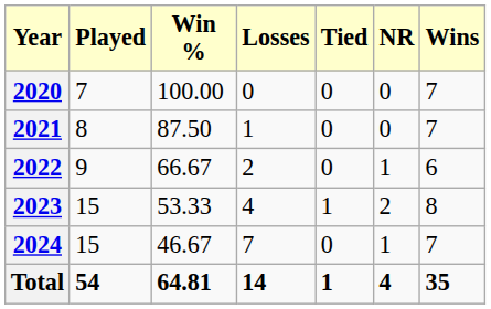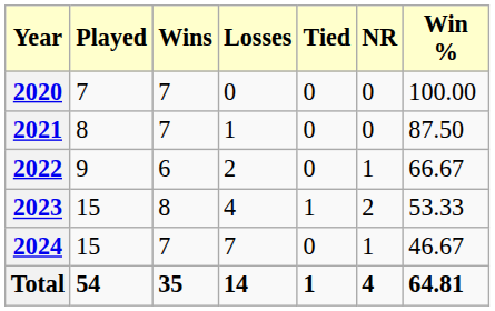columns swapped: Wins <-> Win %
